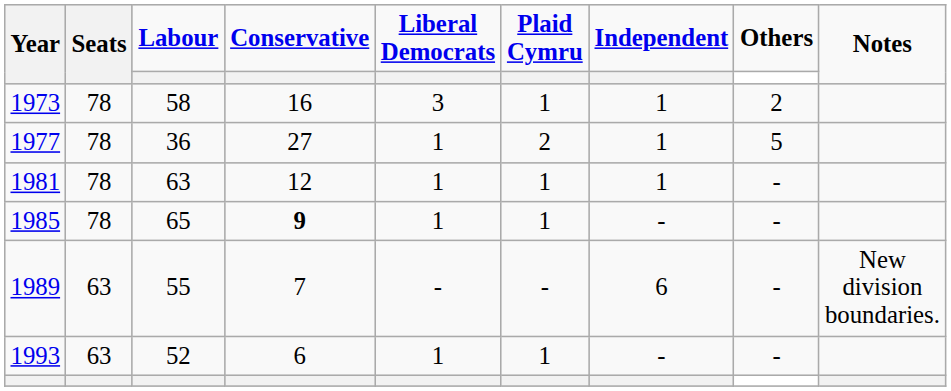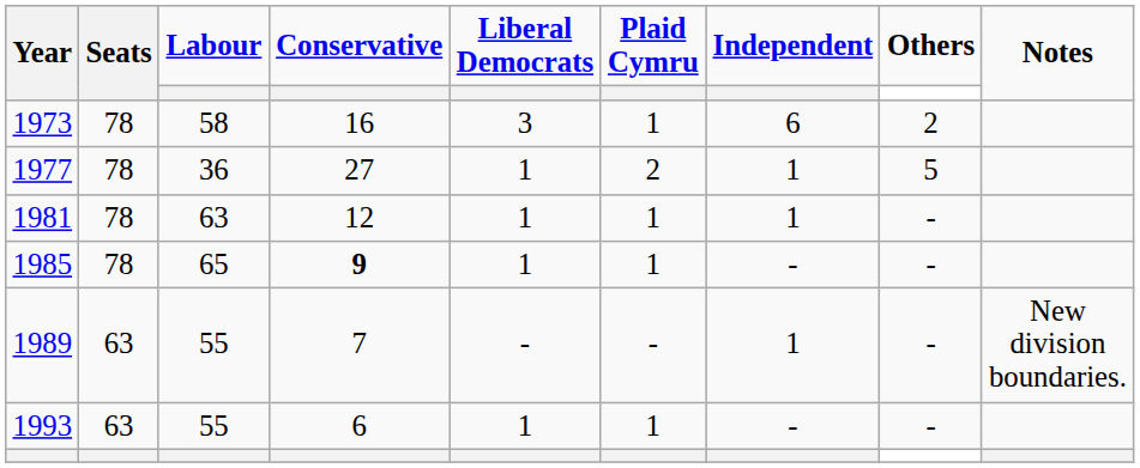1973 | column 7: 1 -> 6
1989 | column 7: 6 -> 1
1993 | column 3: 52 -> 55
